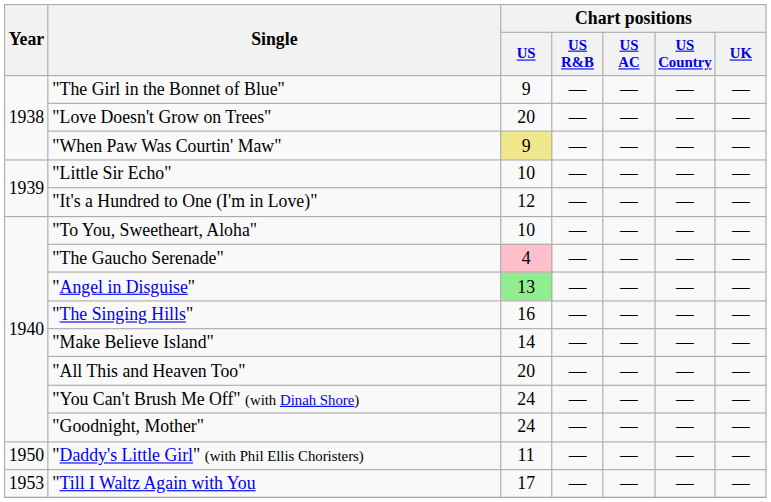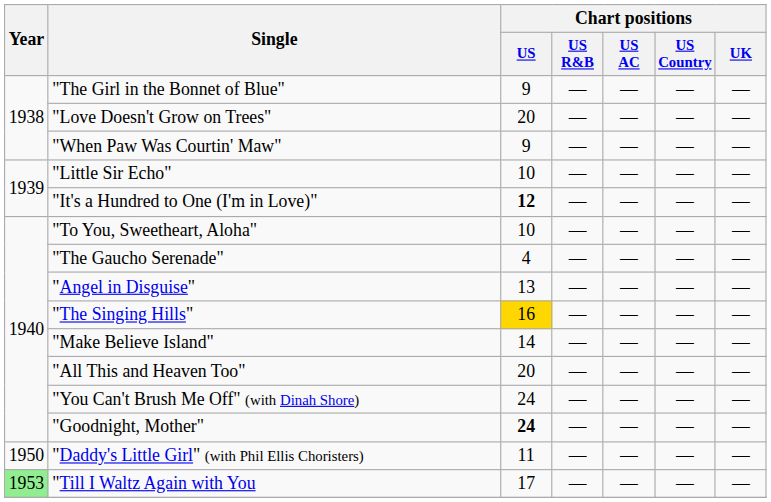"When Paw Was Courtin' Maw" | Chart positions / US: khaki background -> no background
"It's a Hundred to One (I'm in Love)" | Chart positions / US: normal -> bold
"The Gaucho Serenade" | Chart positions / US: pink background -> no background
"Angel in Disguise" | Chart positions / US: lightgreen background -> no background
"The Singing Hills" | Chart positions / US: no background -> gold background
"Goodnight, Mother" | Chart positions / US: normal -> bold
"Till I Waltz Again with You | Year: no background -> lightgreen background
